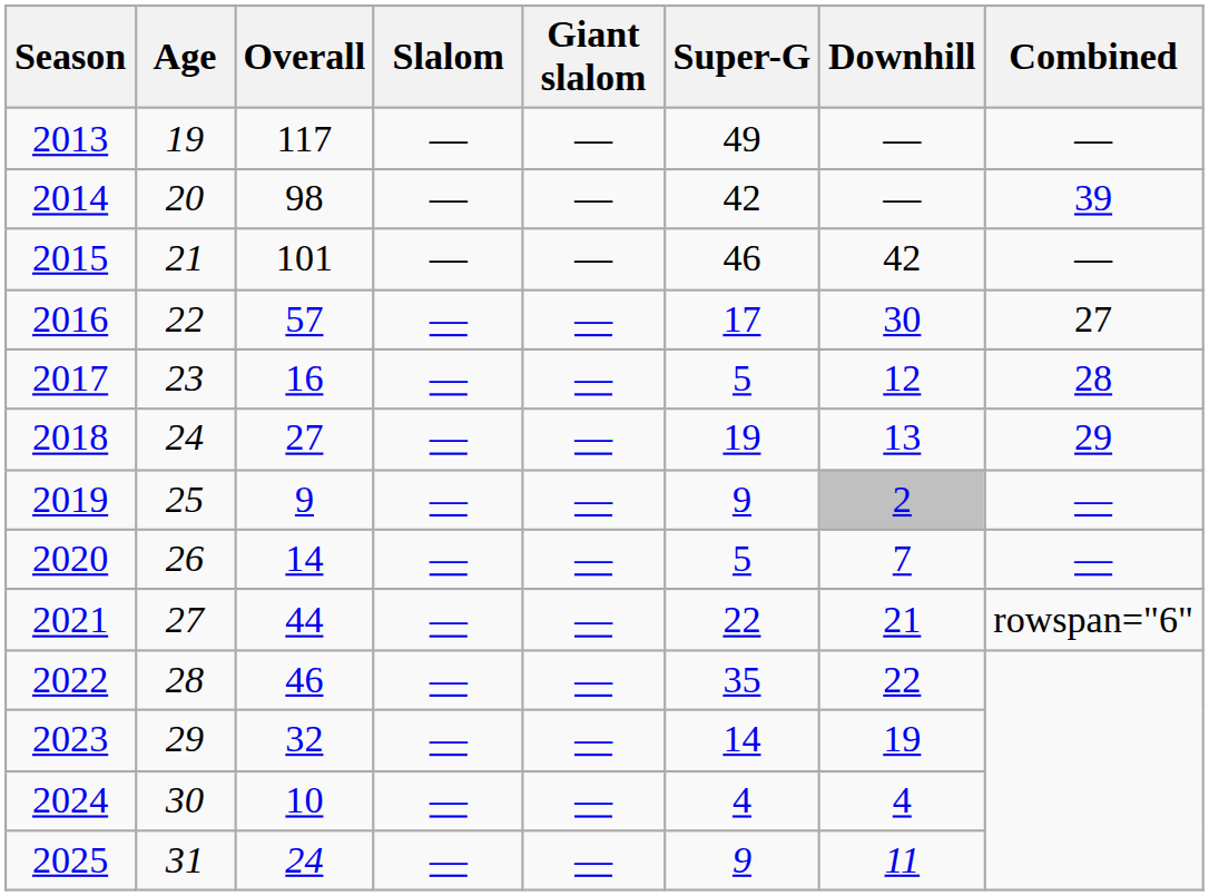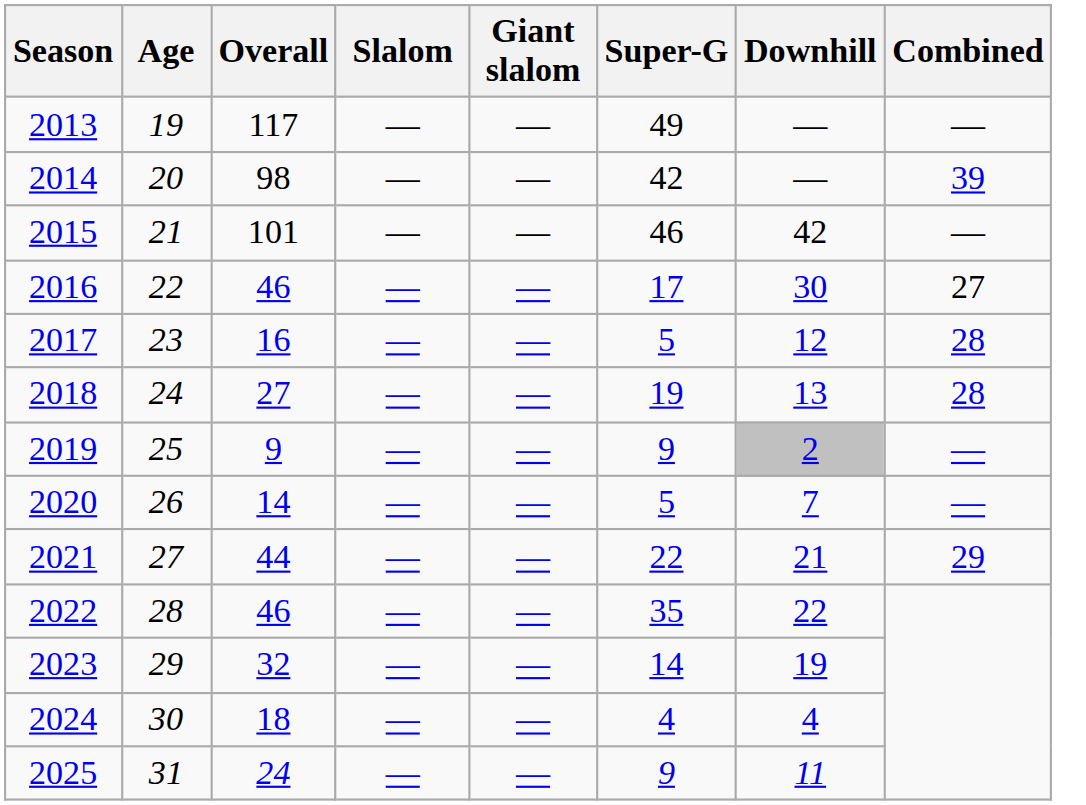2016 | Overall: 57 -> 46
2018 | Combined: 29 -> 28
2021 | Combined: rowspan="6" -> 29
2024 | Overall: 10 -> 18
